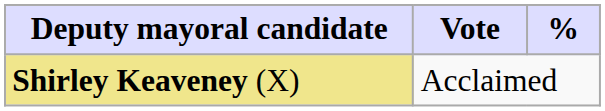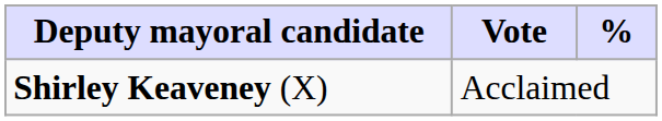Shirley Keaveney (X) | Deputy mayoral candidate: khaki background -> no background
